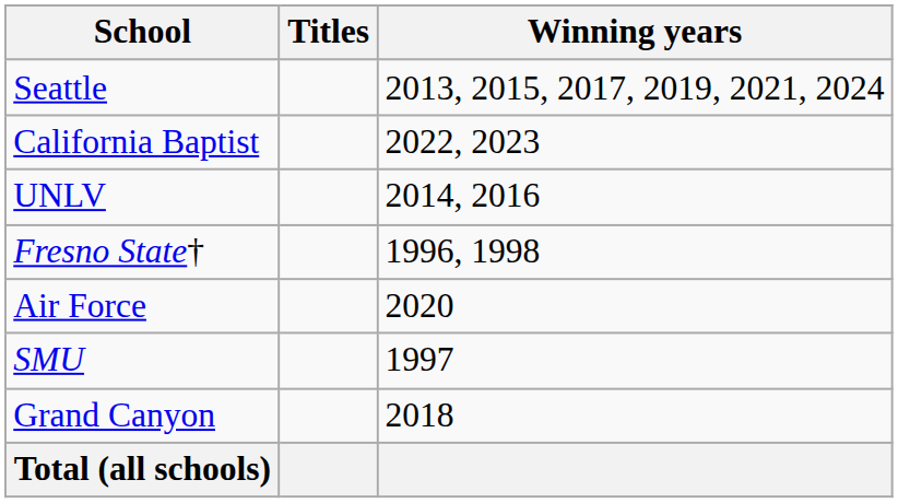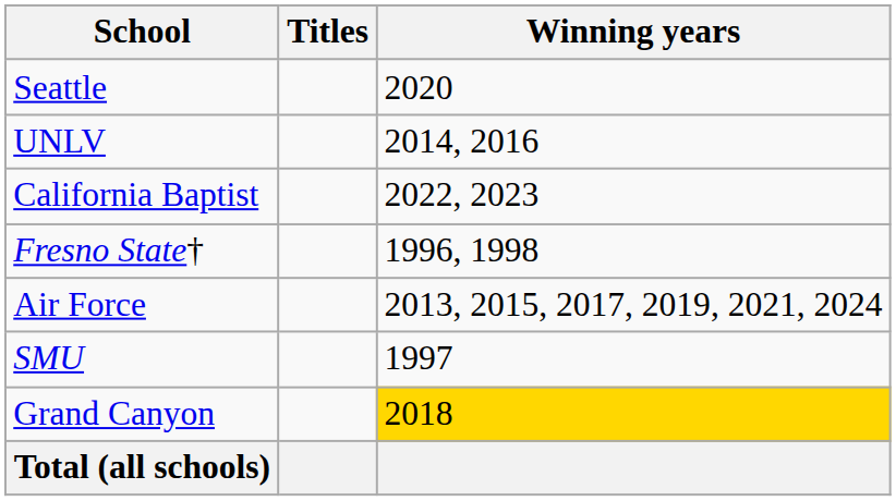Seattle | Winning years: 2013, 2015, 2017, 2019, 2021, 2024 -> 2020
rows swapped: California Baptist <-> UNLV
Air Force | Winning years: 2020 -> 2013, 2015, 2017, 2019, 2021, 2024
Grand Canyon | Winning years: no background -> gold background
